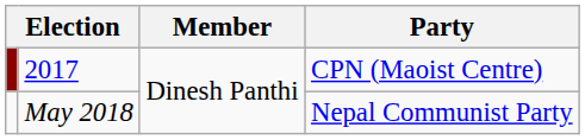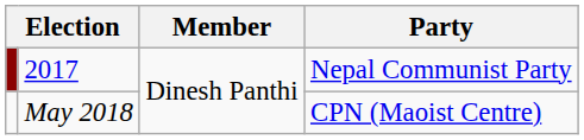2017 | Party: CPN (Maoist Centre) -> Nepal Communist Party
May 2018 | Party: Nepal Communist Party -> CPN (Maoist Centre)
